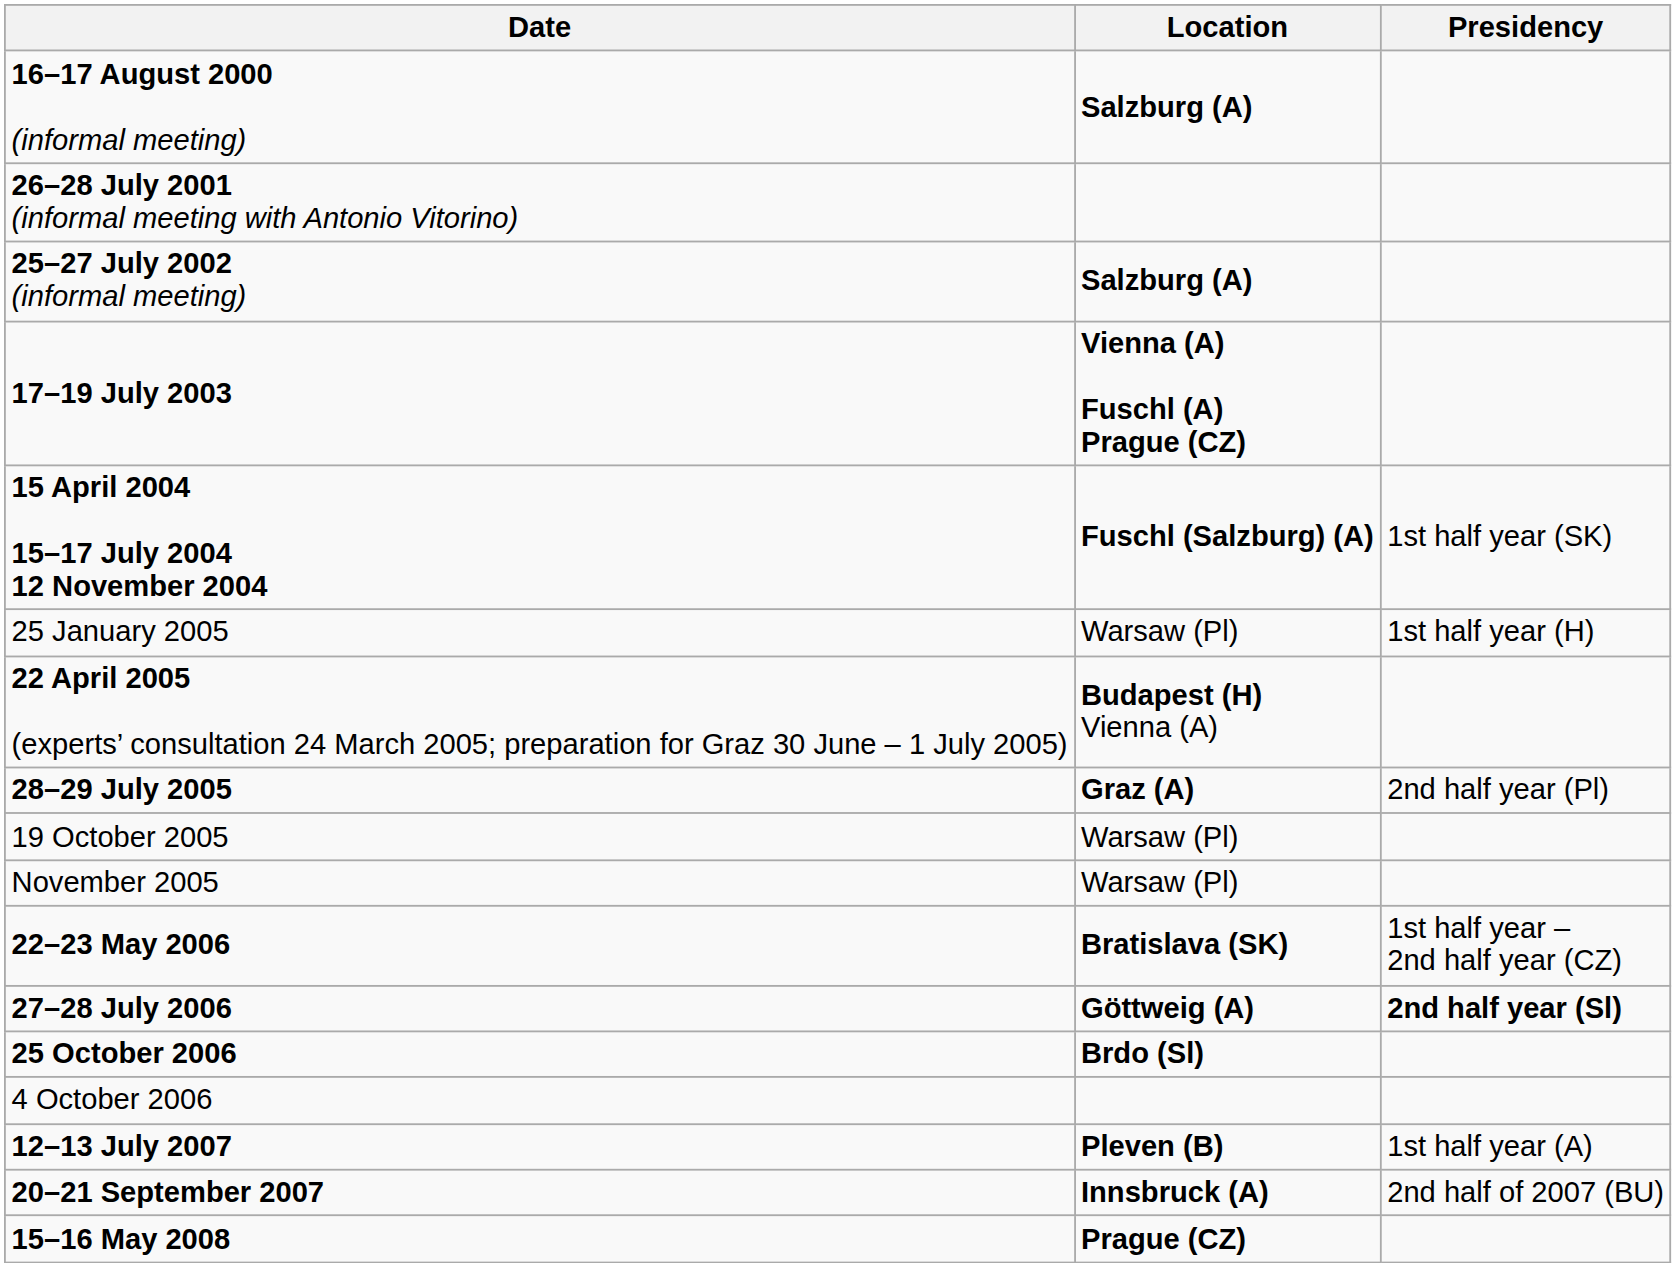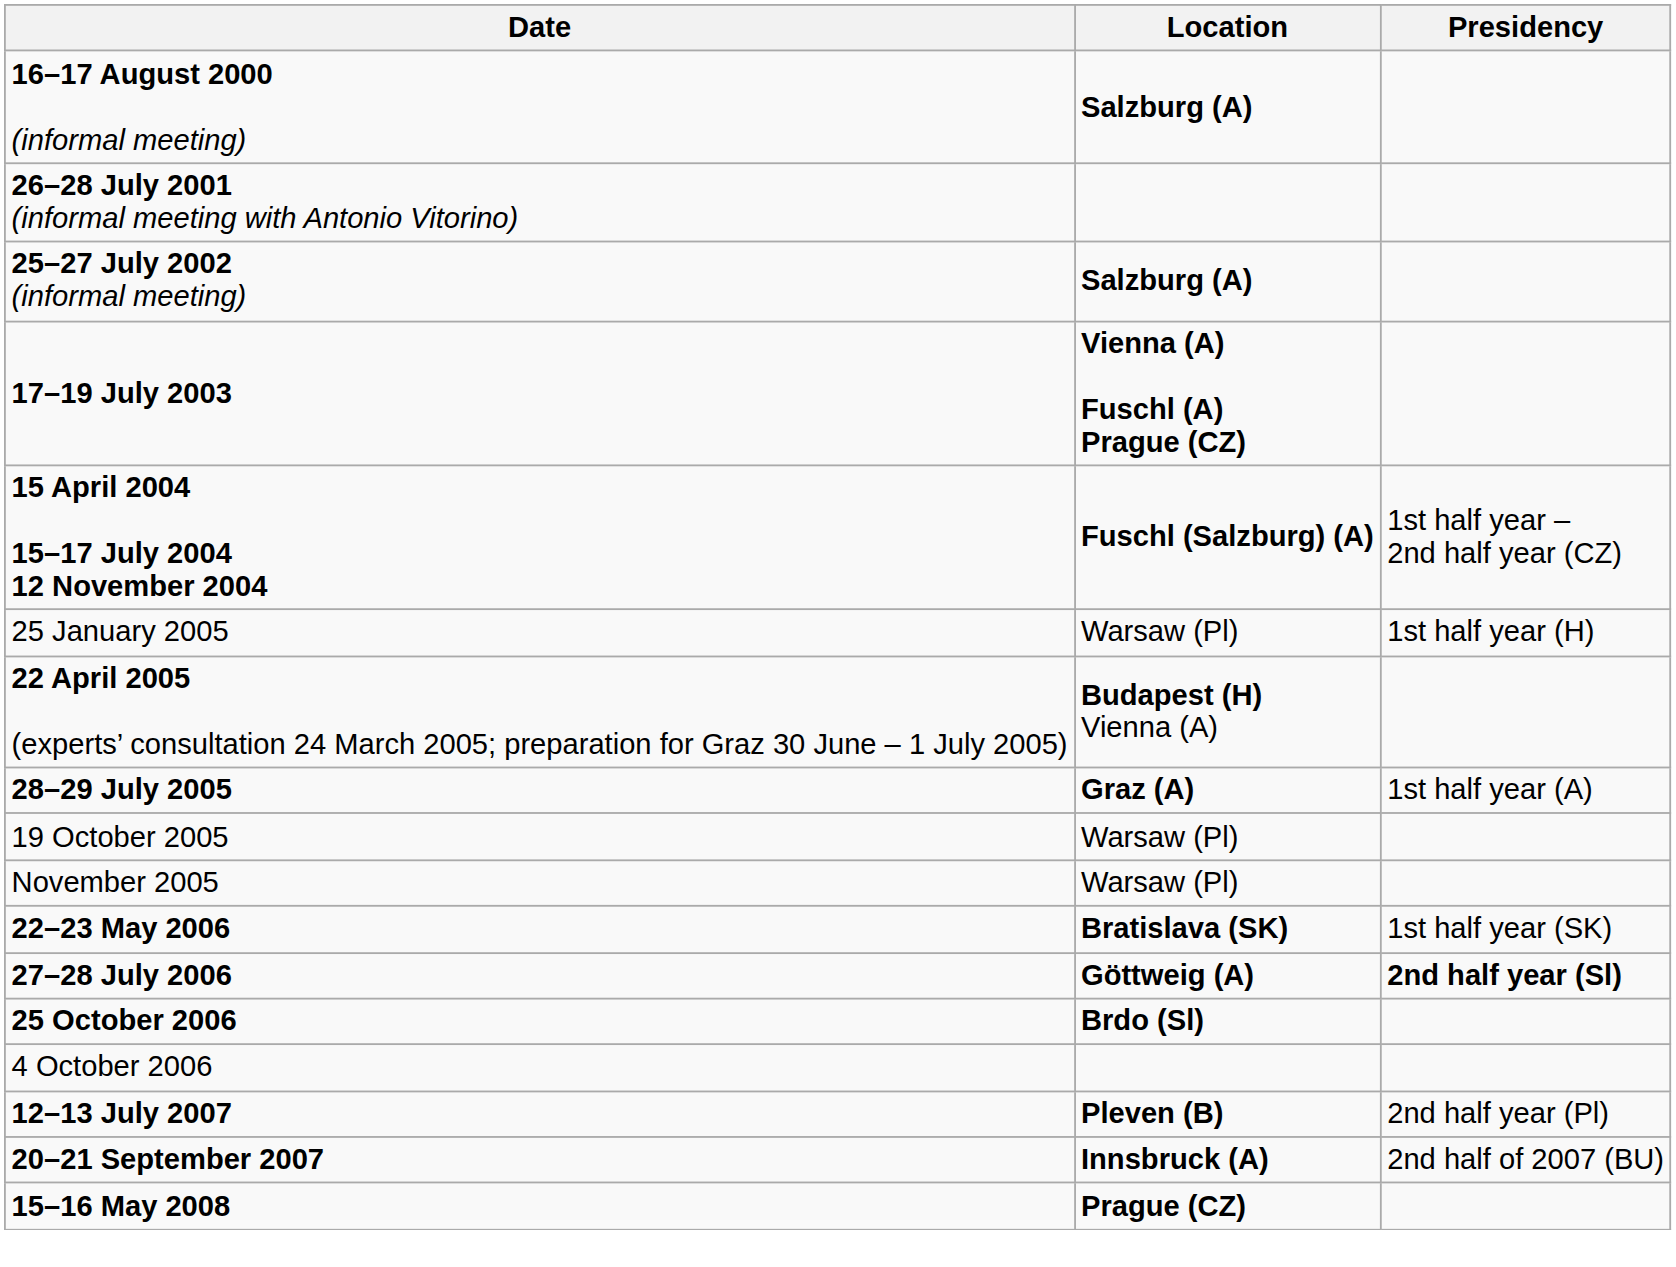15 April 2004 15–17 July 2004 12 November 2004 | Presidency: 1st half year (SK) -> 1st half year – 2nd half year (CZ)
28–29 July 2005 | Presidency: 2nd half year (Pl) -> 1st half year (A)
22–23 May 2006 | Presidency: 1st half year – 2nd half year (CZ) -> 1st half year (SK)
12–13 July 2007 | Presidency: 1st half year (A) -> 2nd half year (Pl)
